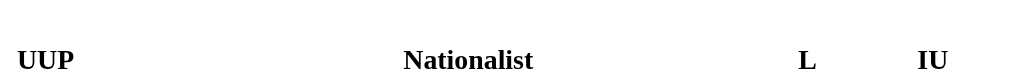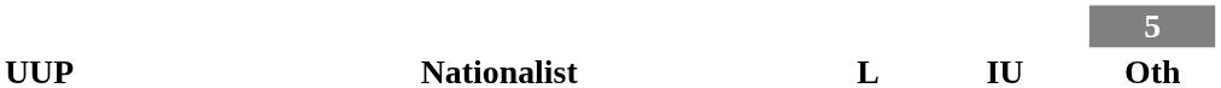+ column: 5 | Oth
